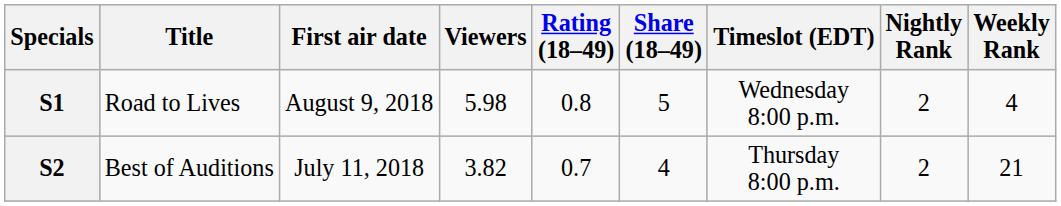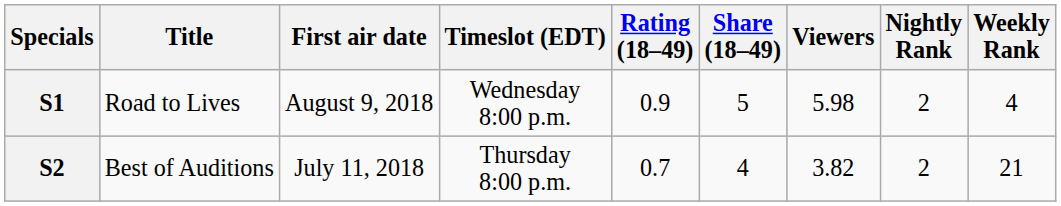columns swapped: Timeslot (EDT) <-> Viewers
S1 | Rating (18–49): 0.8 -> 0.9
